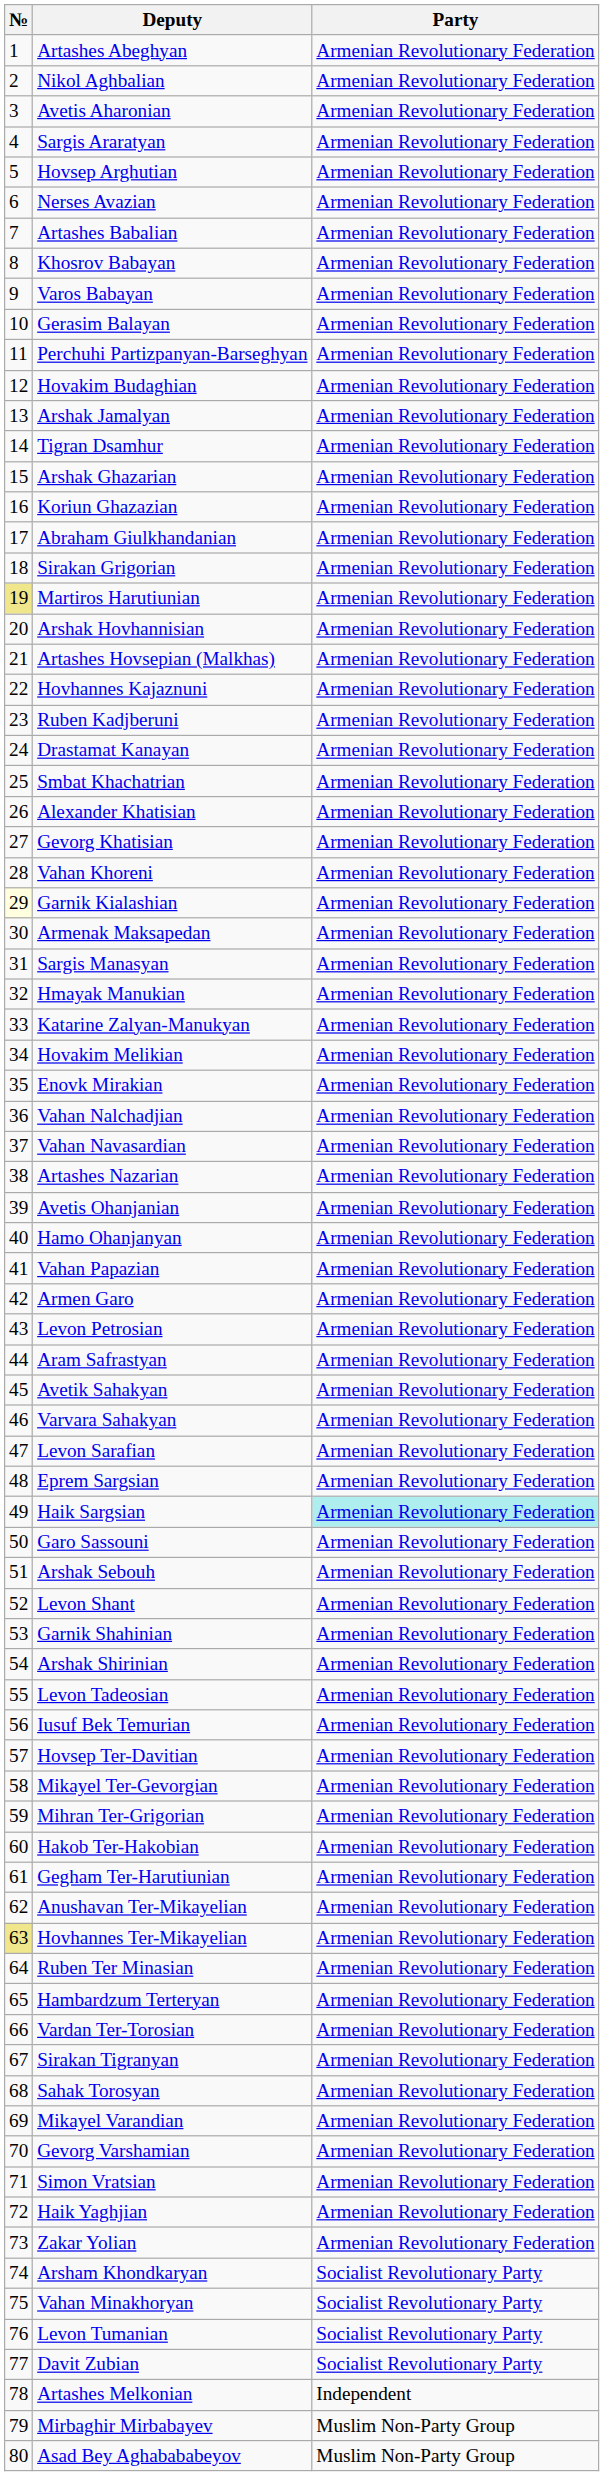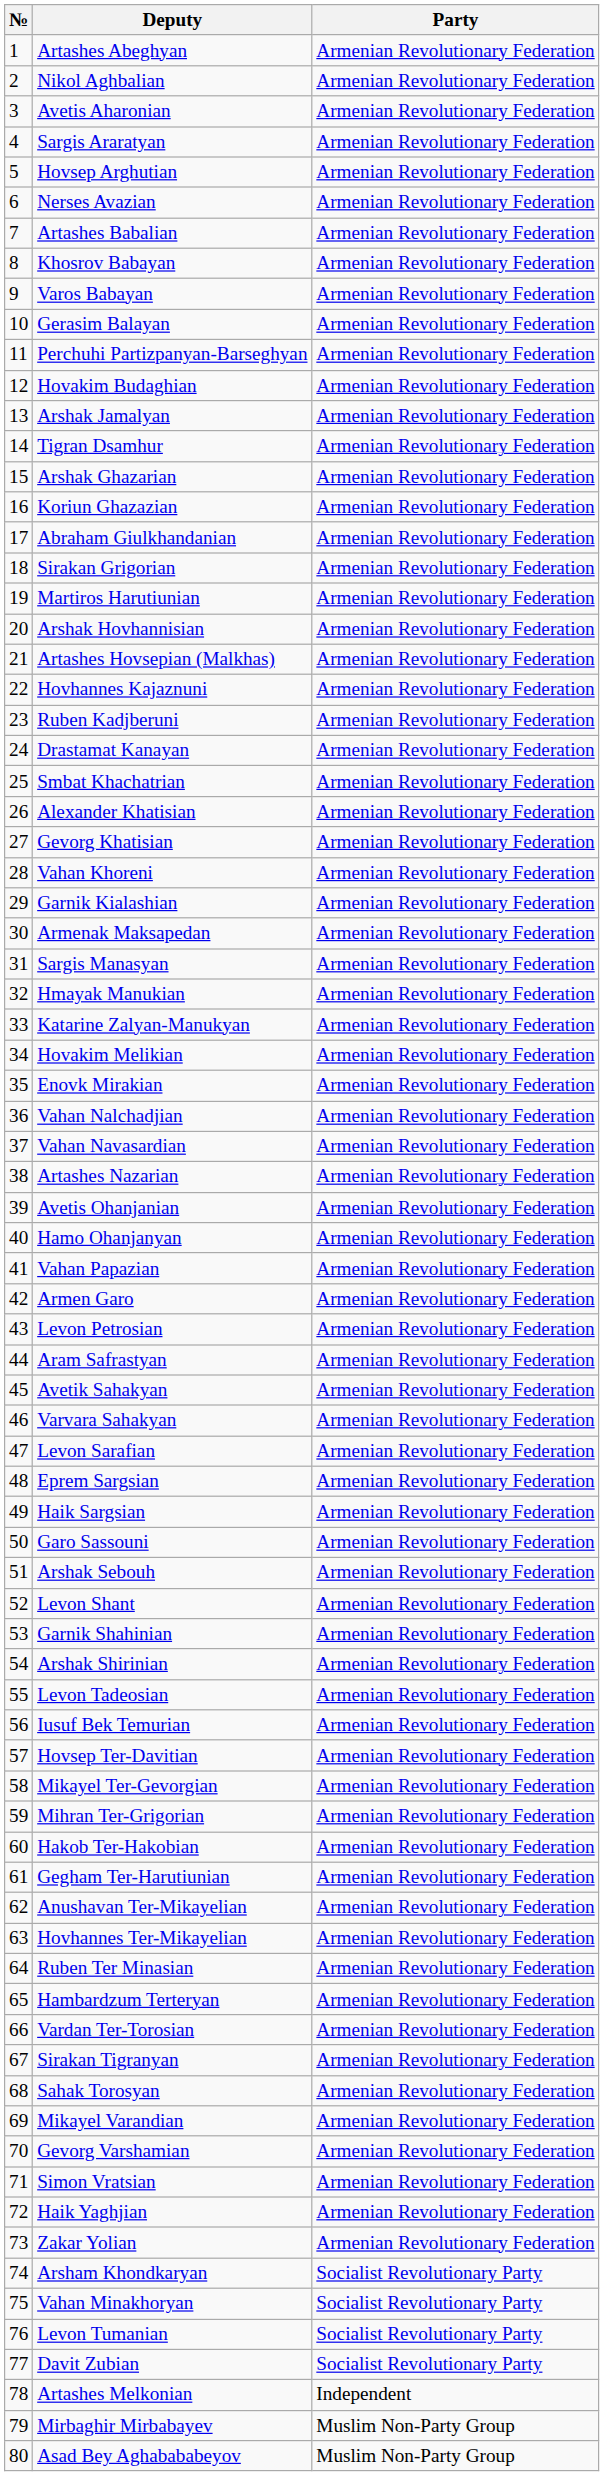Martiros Harutiunian | №: khaki background -> no background
Garnik Kialashian | №: lightyellow background -> no background
Haik Sargsian | Party: paleturquoise background -> no background
Hovhannes Ter-Mikayelian | №: khaki background -> no background
